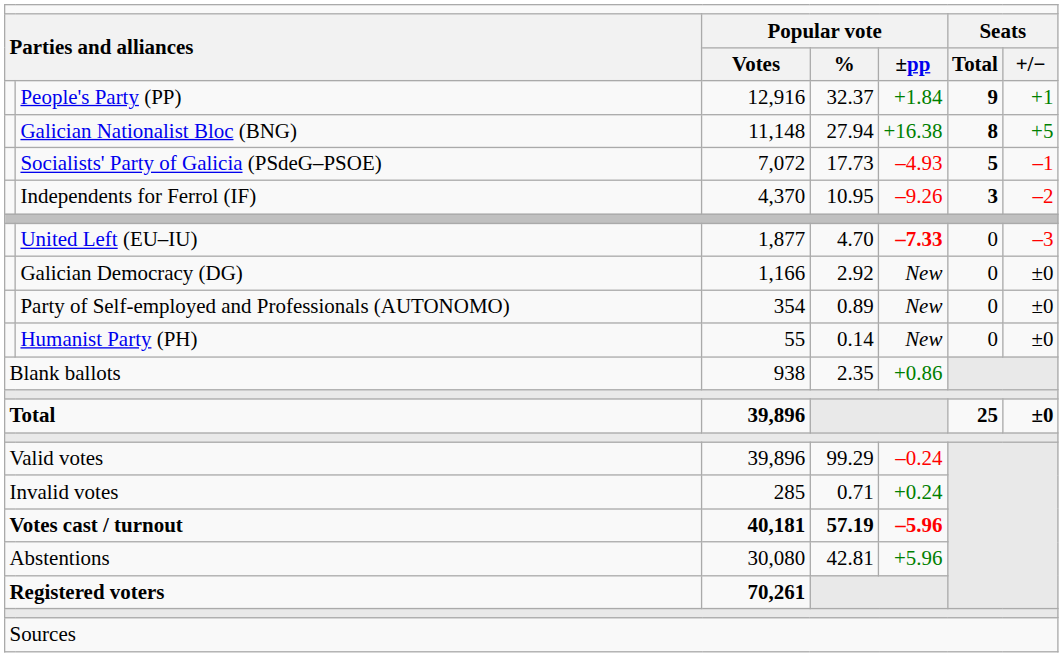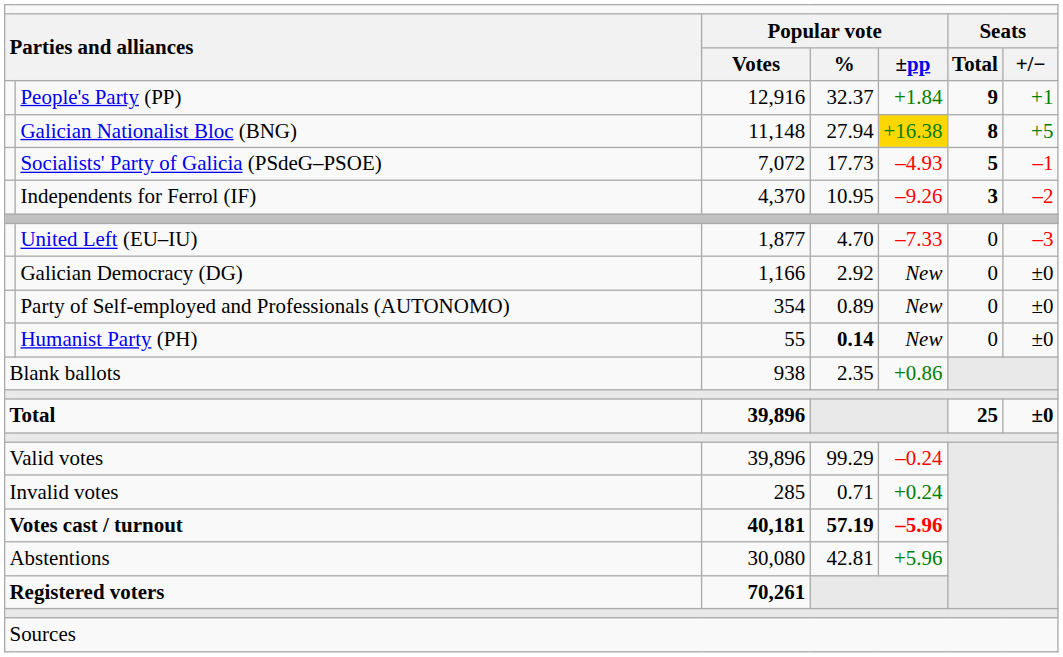Galician Nationalist Bloc (BNG) | column 5: no background -> gold background
United Left (EU–IU) | column 5: bold -> normal
Humanist Party (PH) | column 4: normal -> bold
